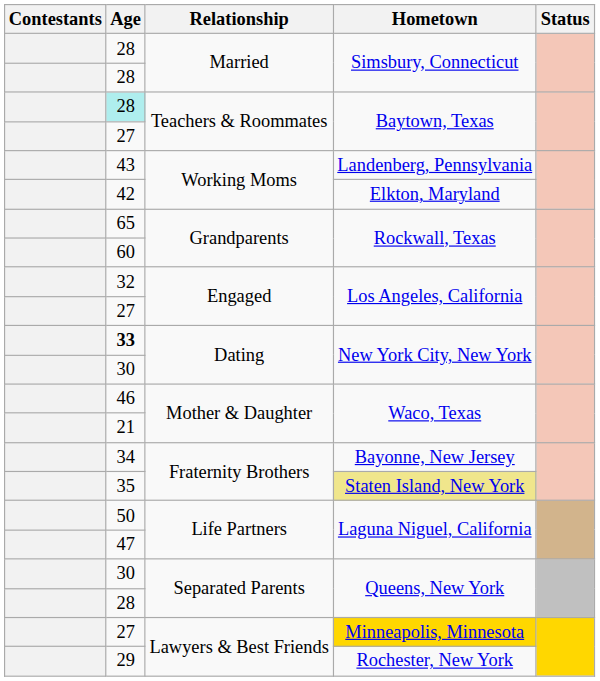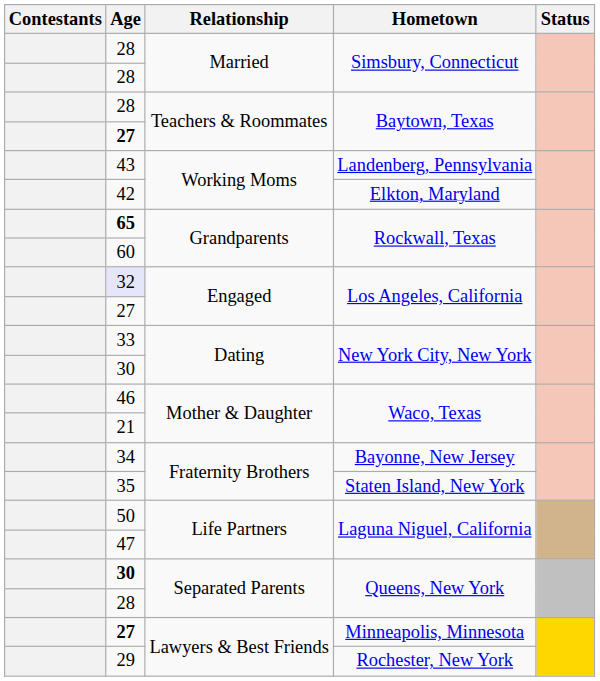28 / Baytown, Texas | Age: paleturquoise background -> no background
27 / Baytown, Texas | Age: normal -> bold
65 | Age: normal -> bold
32 | Age: no background -> lavender background
33 | Age: bold -> normal
35 | Hometown: khaki background -> no background
30 / Queens, New York | Age: normal -> bold
27 / Minneapolis, Minnesota | Age: normal -> bold
27 / Minneapolis, Minnesota | Hometown: gold background -> no background
